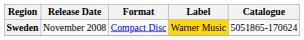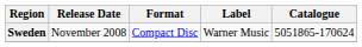Sweden | Label: gold background -> no background
